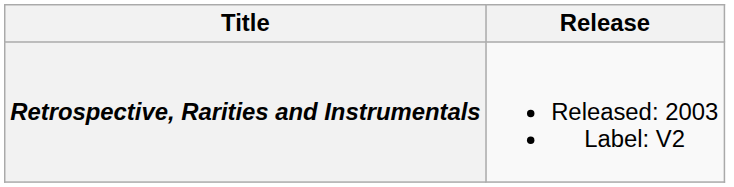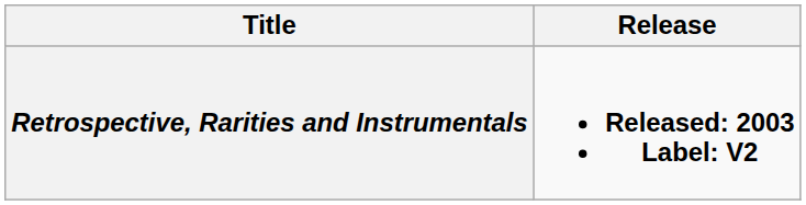Retrospective, Rarities and Instrumentals | Release: normal -> bold
